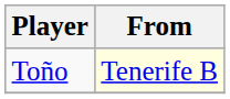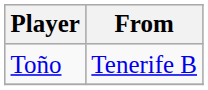Toño | From: lightyellow background -> no background
